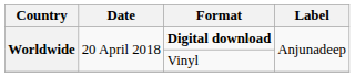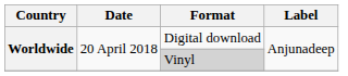Digital download | Format: bold -> normal
Vinyl | Format: no background -> lightgrey background
